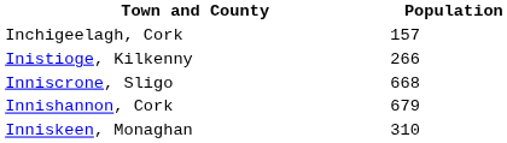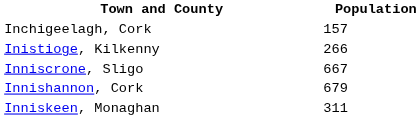Inniscrone, Sligo | Population: 668 -> 667
Inniskeen, Monaghan | Population: 310 -> 311
